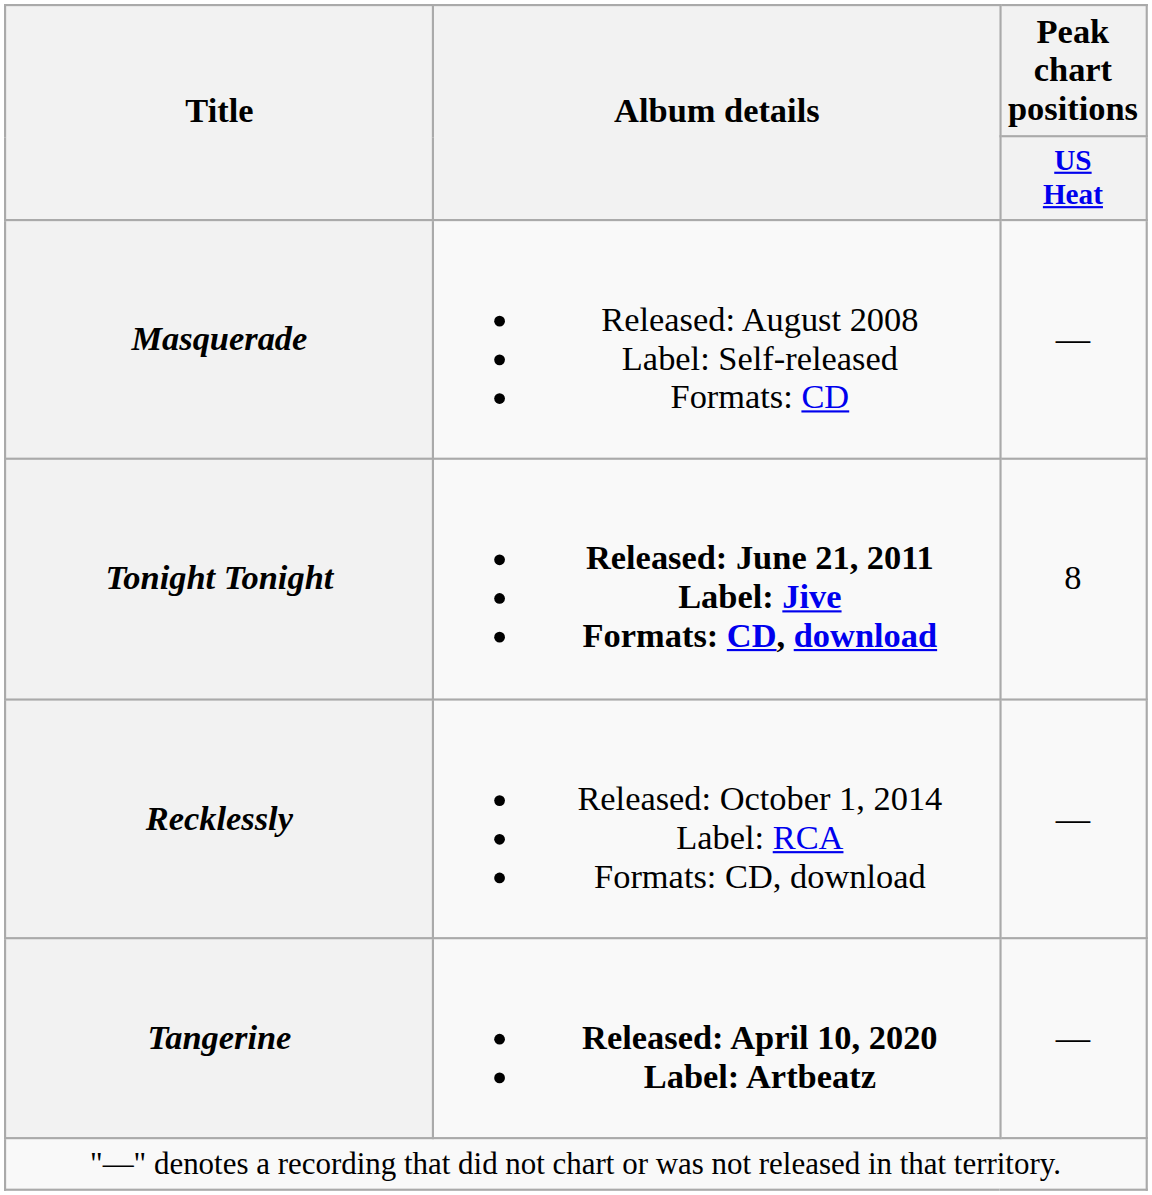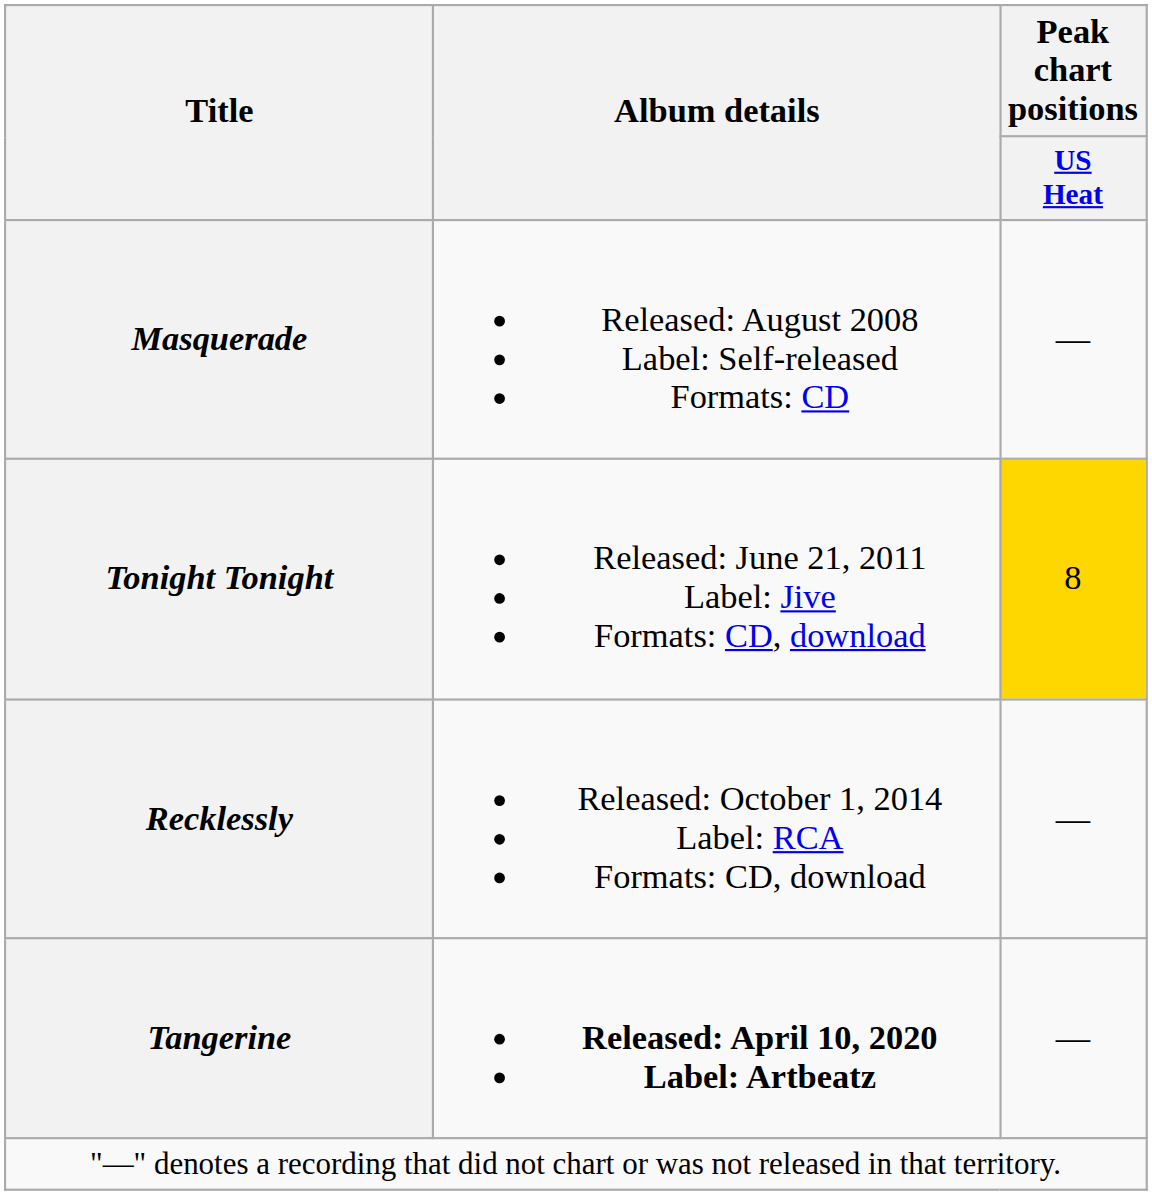Tonight Tonight | Album details: bold -> normal
Tonight Tonight | Peak chart positions / US Heat: no background -> gold background
